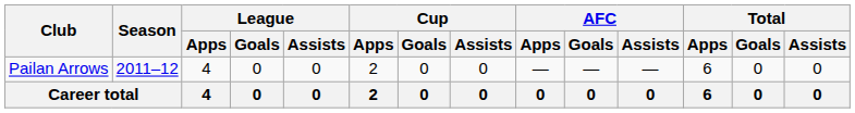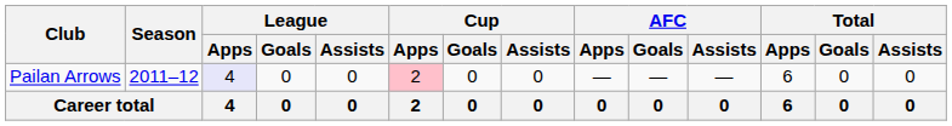Pailan Arrows | League / Apps: no background -> lavender background
Pailan Arrows | Cup / Apps: no background -> pink background
